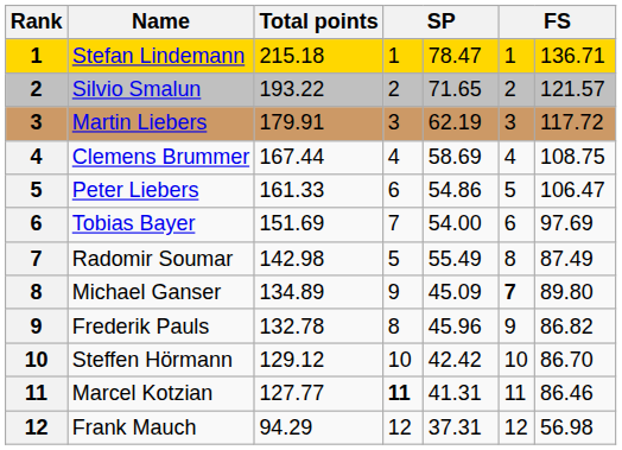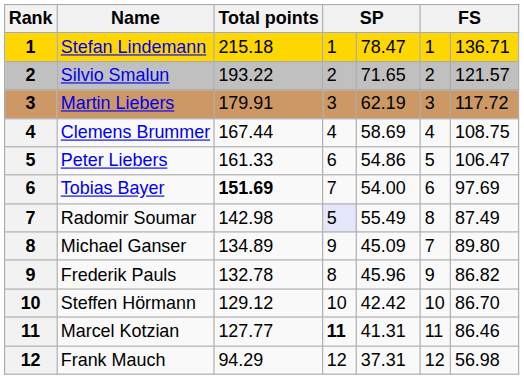Tobias Bayer | Total points: normal -> bold
Radomir Soumar | column 4: no background -> lavender background
Michael Ganser | column 6: bold -> normal
